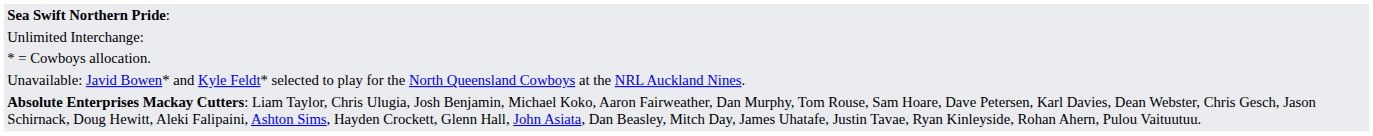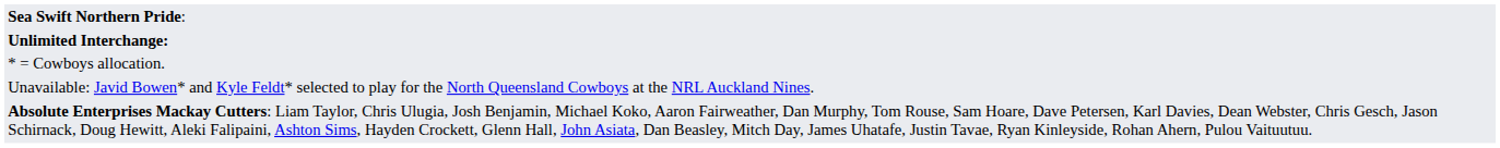row 2 | column 1: normal -> bold
